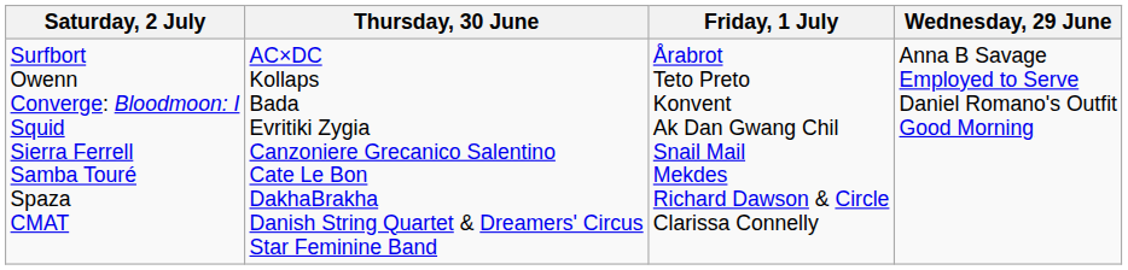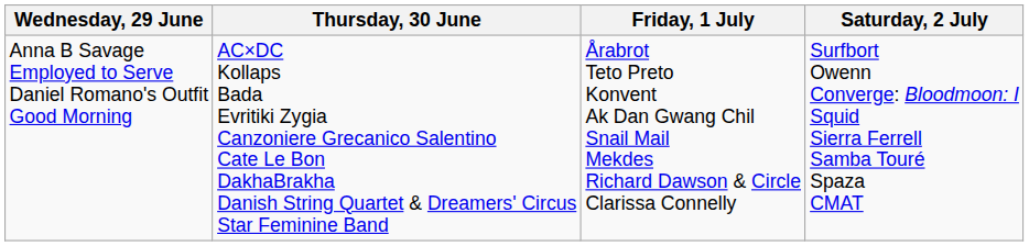columns swapped: Wednesday, 29 June <-> Saturday, 2 July
